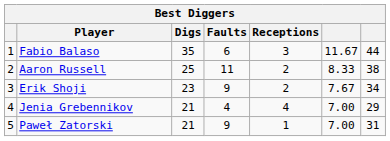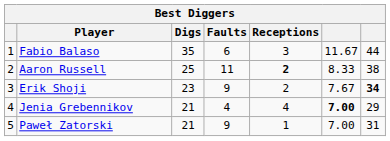Aaron Russell | Receptions: normal -> bold
Erik Shoji | column 7: normal -> bold
Jenia Grebennikov | column 6: normal -> bold
